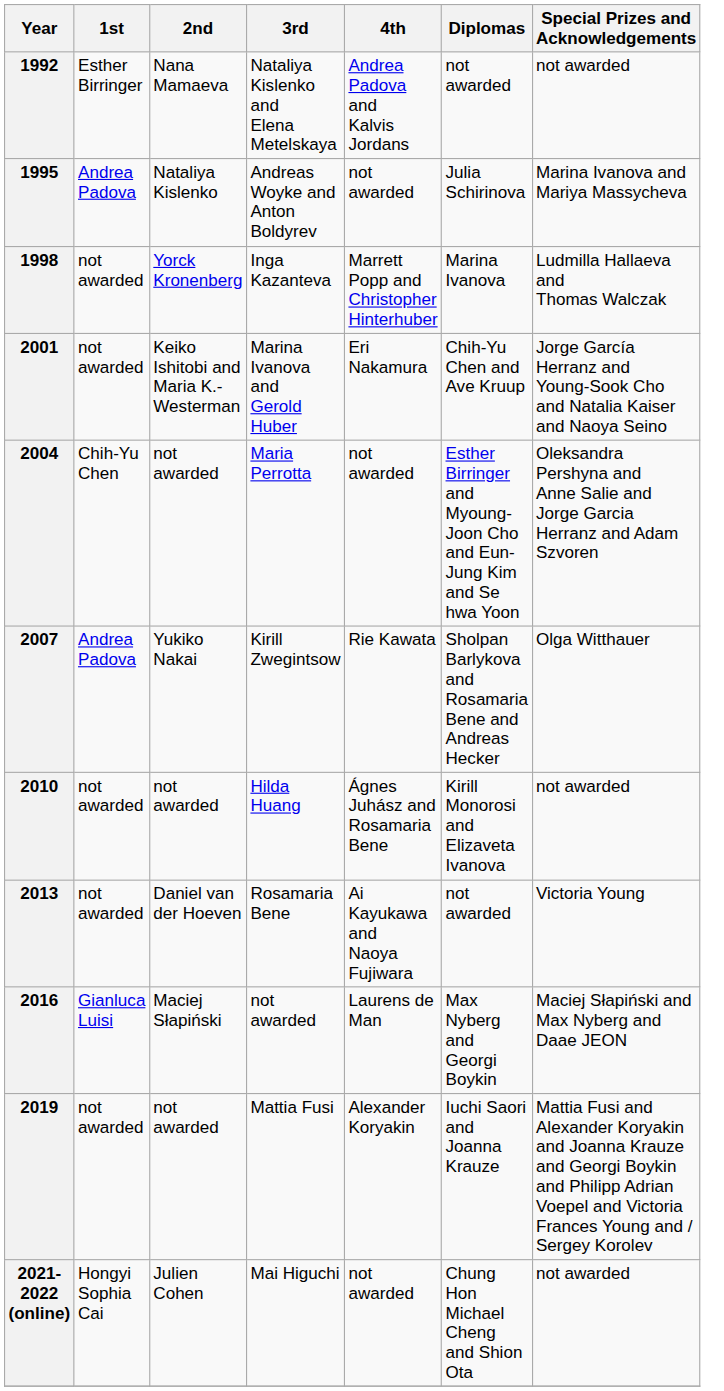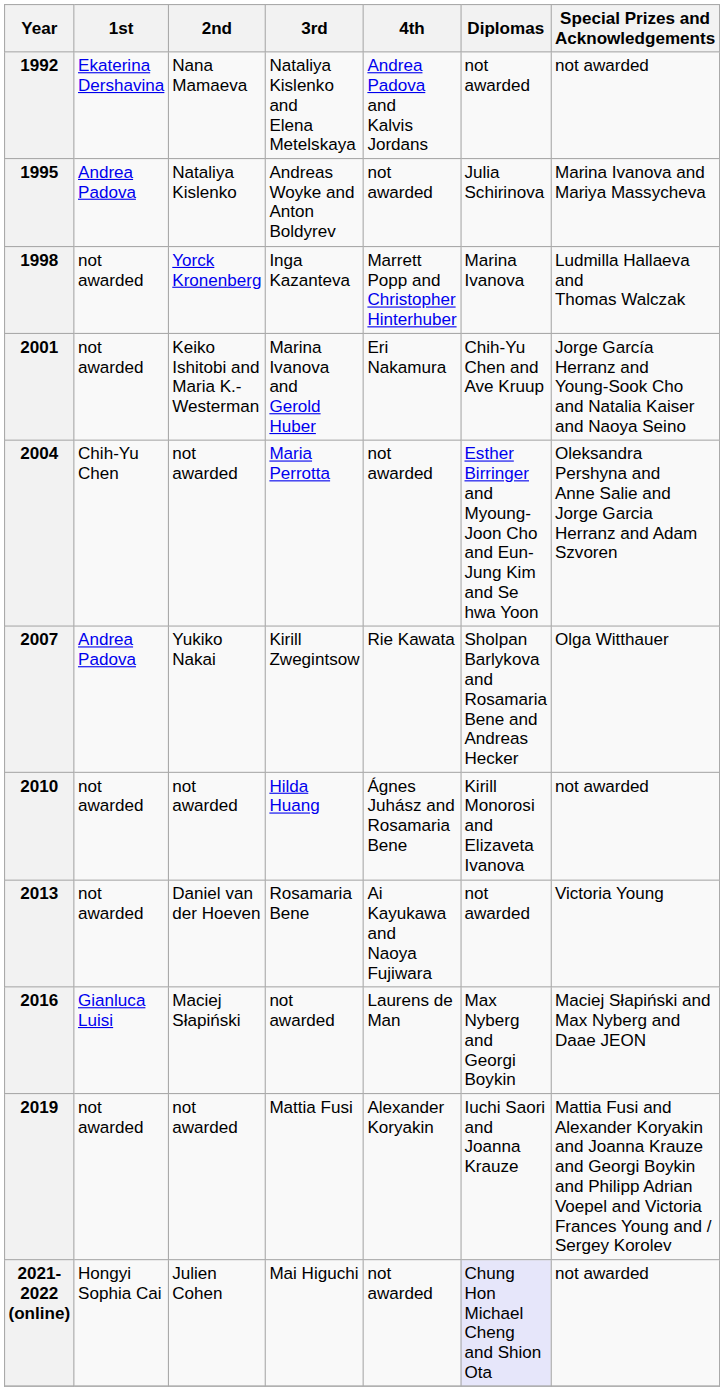1992 | 1st: Esther Birringer -> Ekaterina Dershavina
2021-2022 (online) | Diplomas: no background -> lavender background
